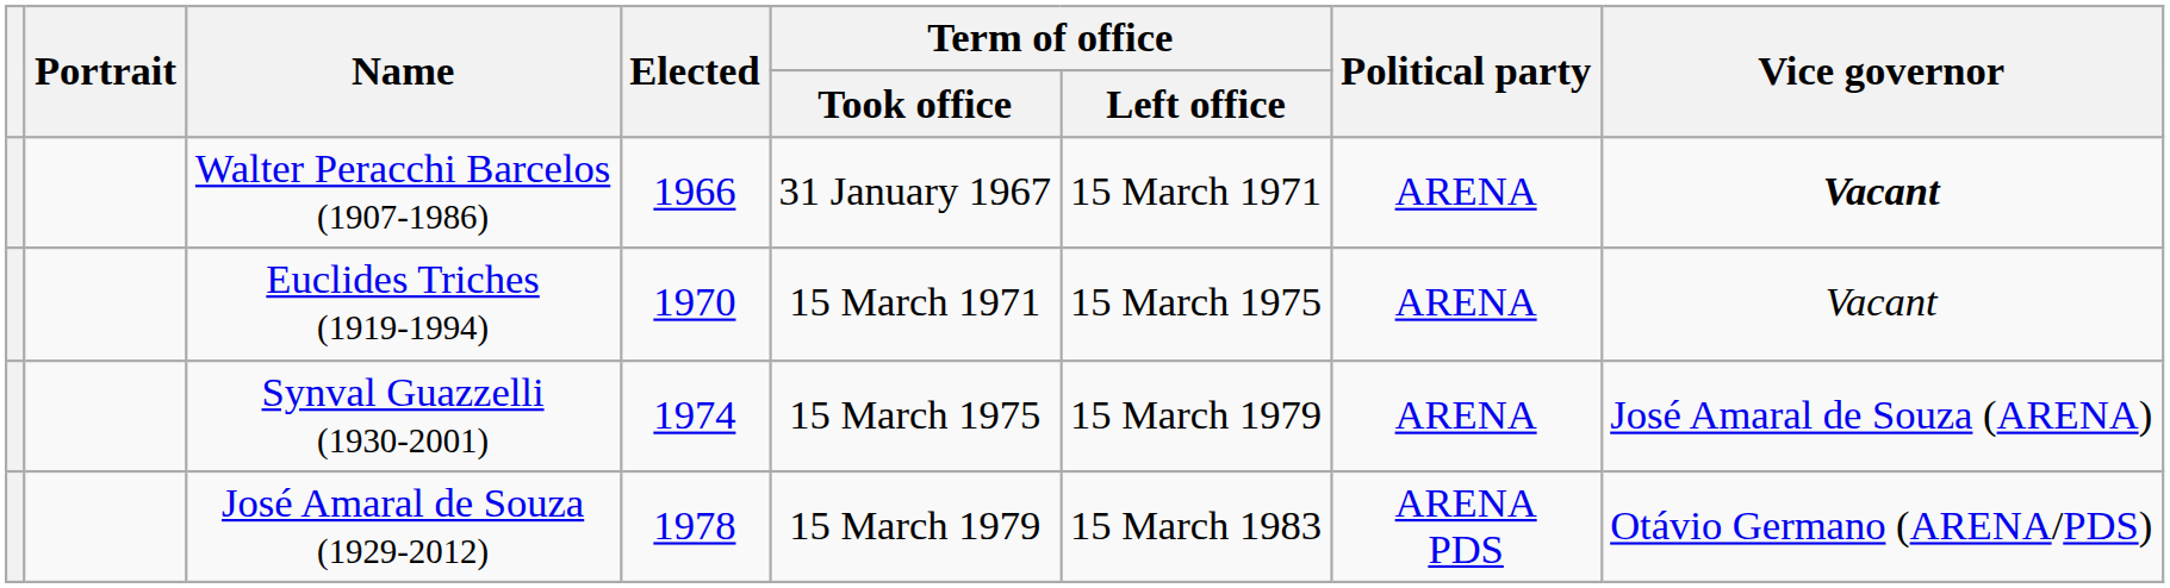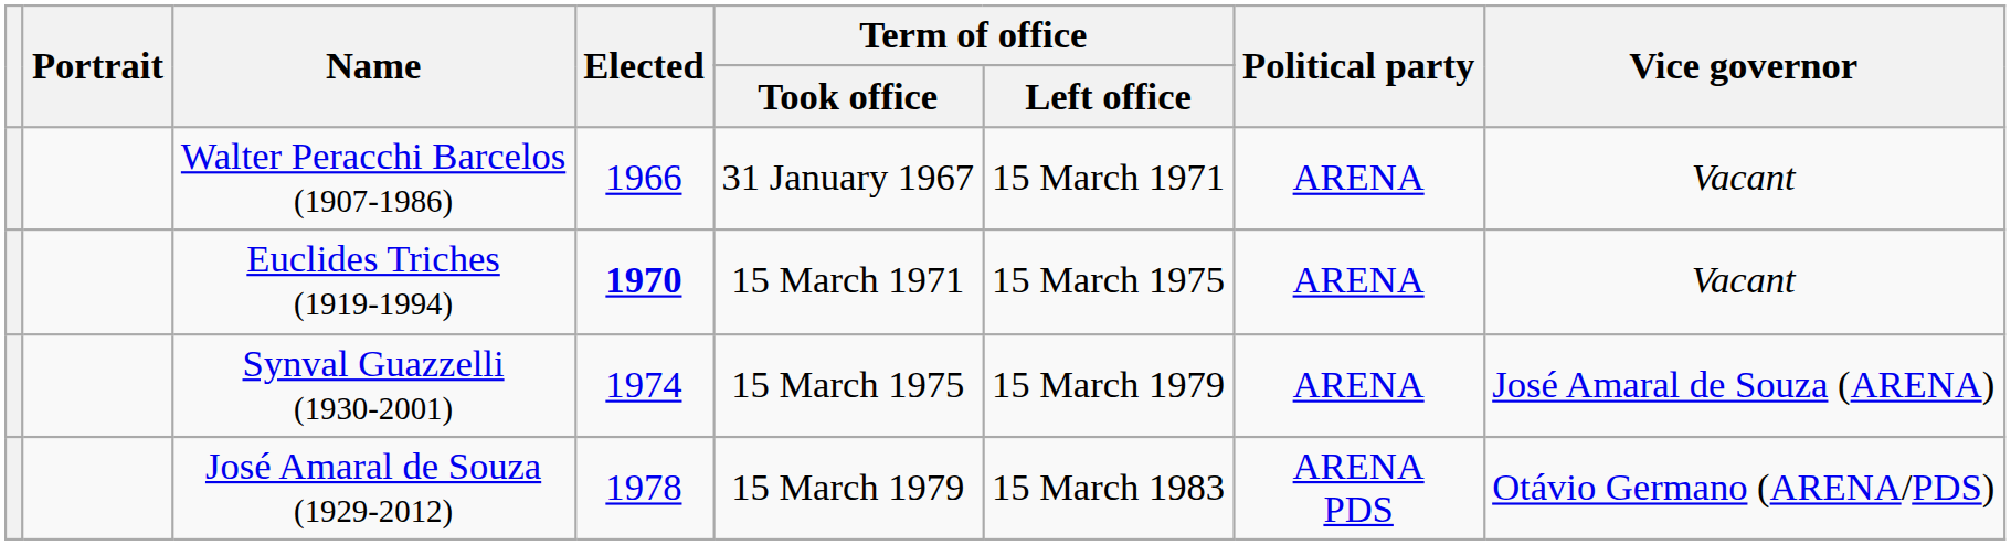Walter Peracchi Barcelos (1907-1986) | Vice governor: bold -> normal
Euclides Triches (1919-1994) | Elected: normal -> bold
